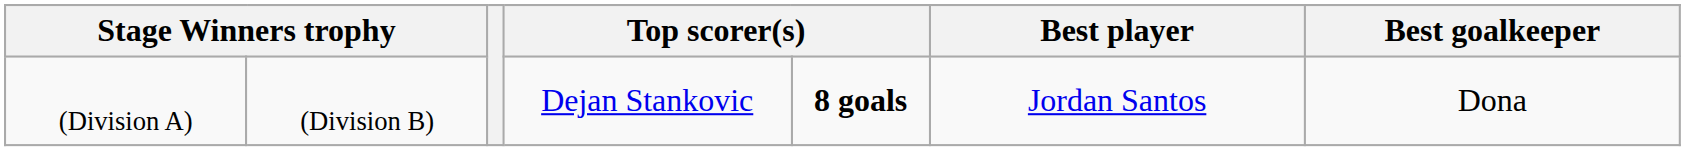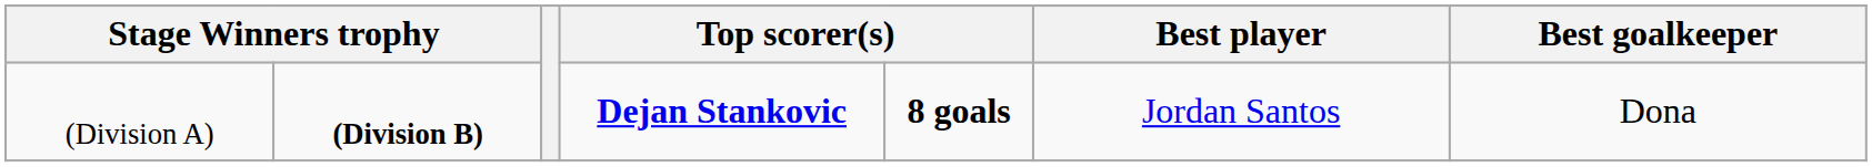(Division A) | column 2: normal -> bold
(Division A) | column 4: normal -> bold
